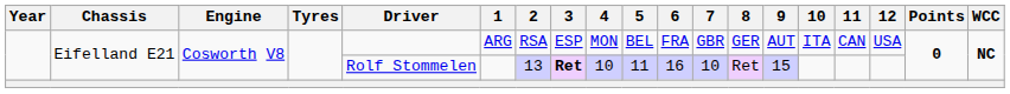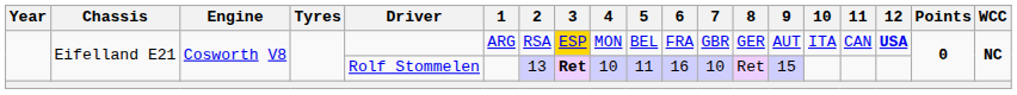row 2 | 3: no background -> gold background
row 2 | 12: normal -> bold
